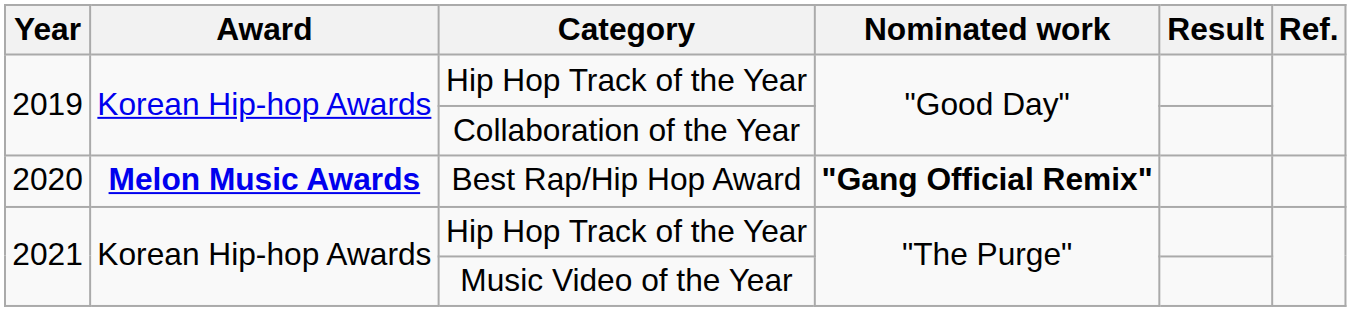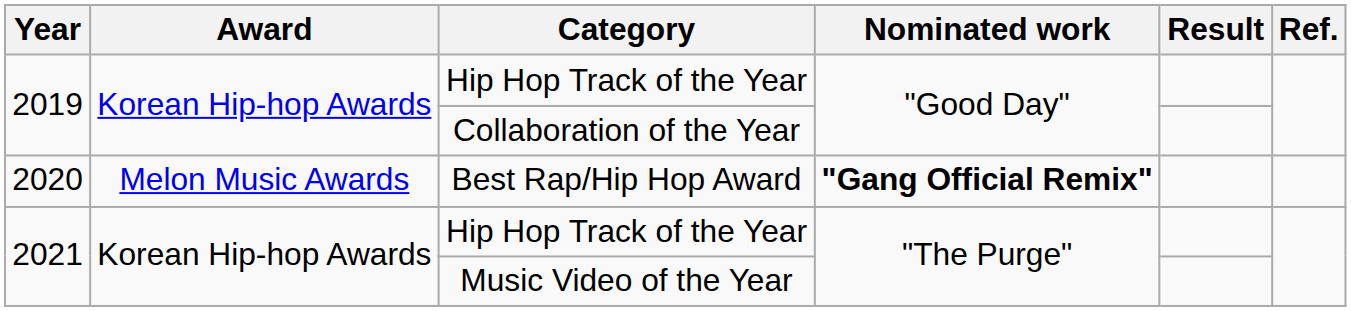Best Rap/Hip Hop Award | Award: bold -> normal
